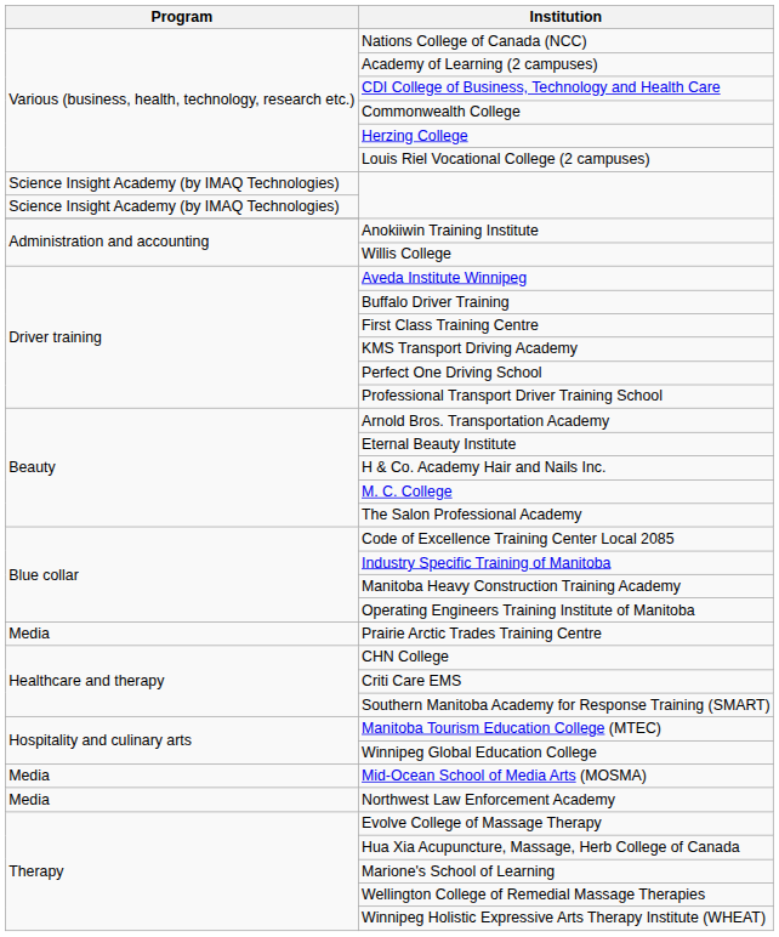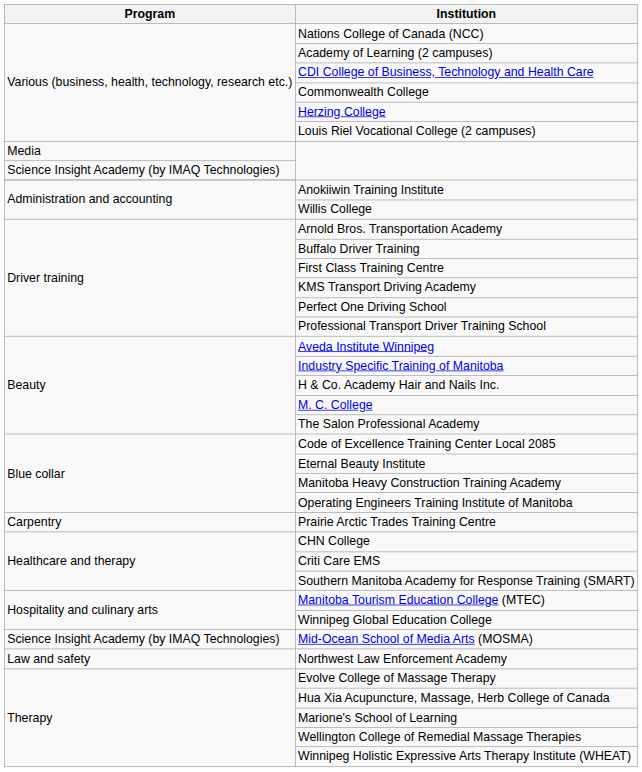row 8 | Program: Science Insight Academy (by IMAQ Technologies) -> Media
row 12 | Institution: Aveda Institute Winnipeg -> Arnold Bros. Transportation Academy
row 18 | Institution: Arnold Bros. Transportation Academy -> Aveda Institute Winnipeg
row 19 | Institution: Eternal Beauty Institute -> Industry Specific Training of Manitoba
row 24 | Institution: Industry Specific Training of Manitoba -> Eternal Beauty Institute
row 27 | Program: Media -> Carpentry
row 33 | Program: Media -> Science Insight Academy (by IMAQ Technologies)
row 34 | Program: Media -> Law and safety
